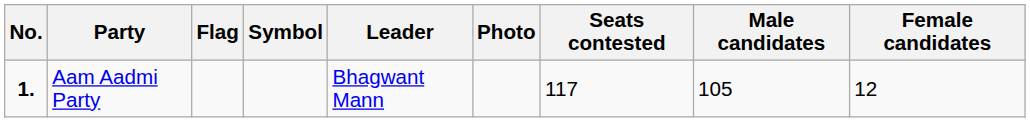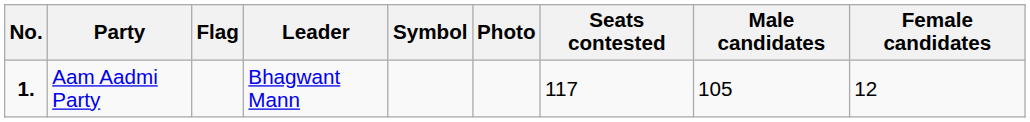columns swapped: Symbol <-> Leader
